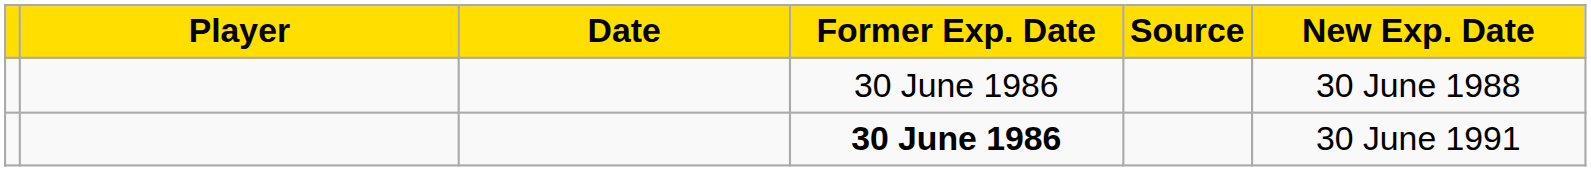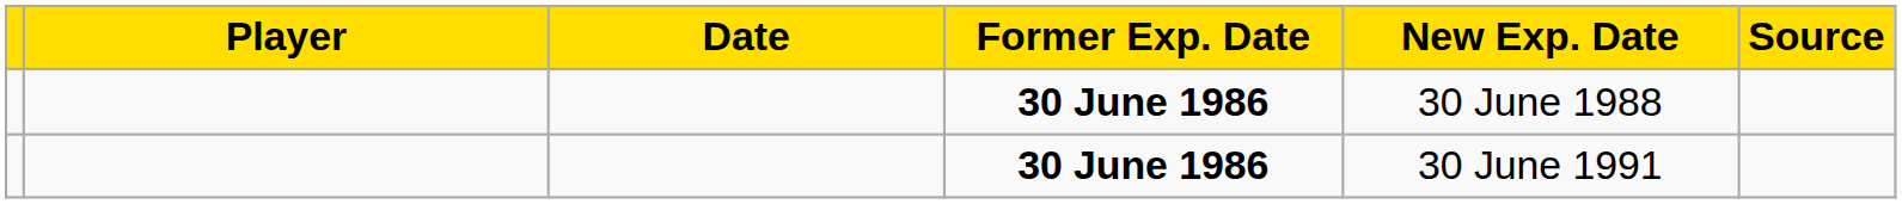columns swapped: New Exp. Date <-> Source
row 2 | Former Exp. Date: normal -> bold
